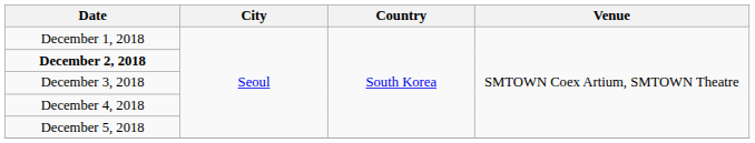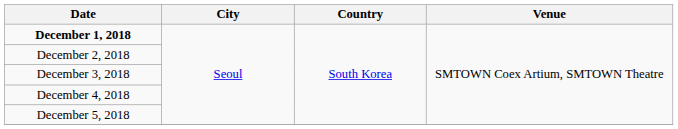December 1, 2018 | Date: normal -> bold
December 2, 2018 | Date: bold -> normal
